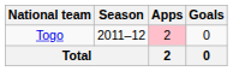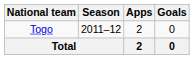Togo | Apps: pink background -> no background
